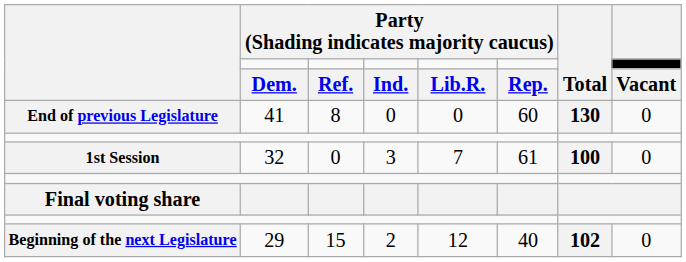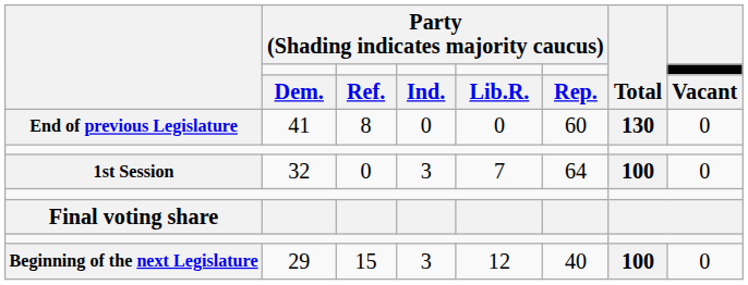1st Session | column 6: 61 -> 64
Beginning of the next Legislature | column 4: 2 -> 3
Beginning of the next Legislature | Total: 102 -> 100
